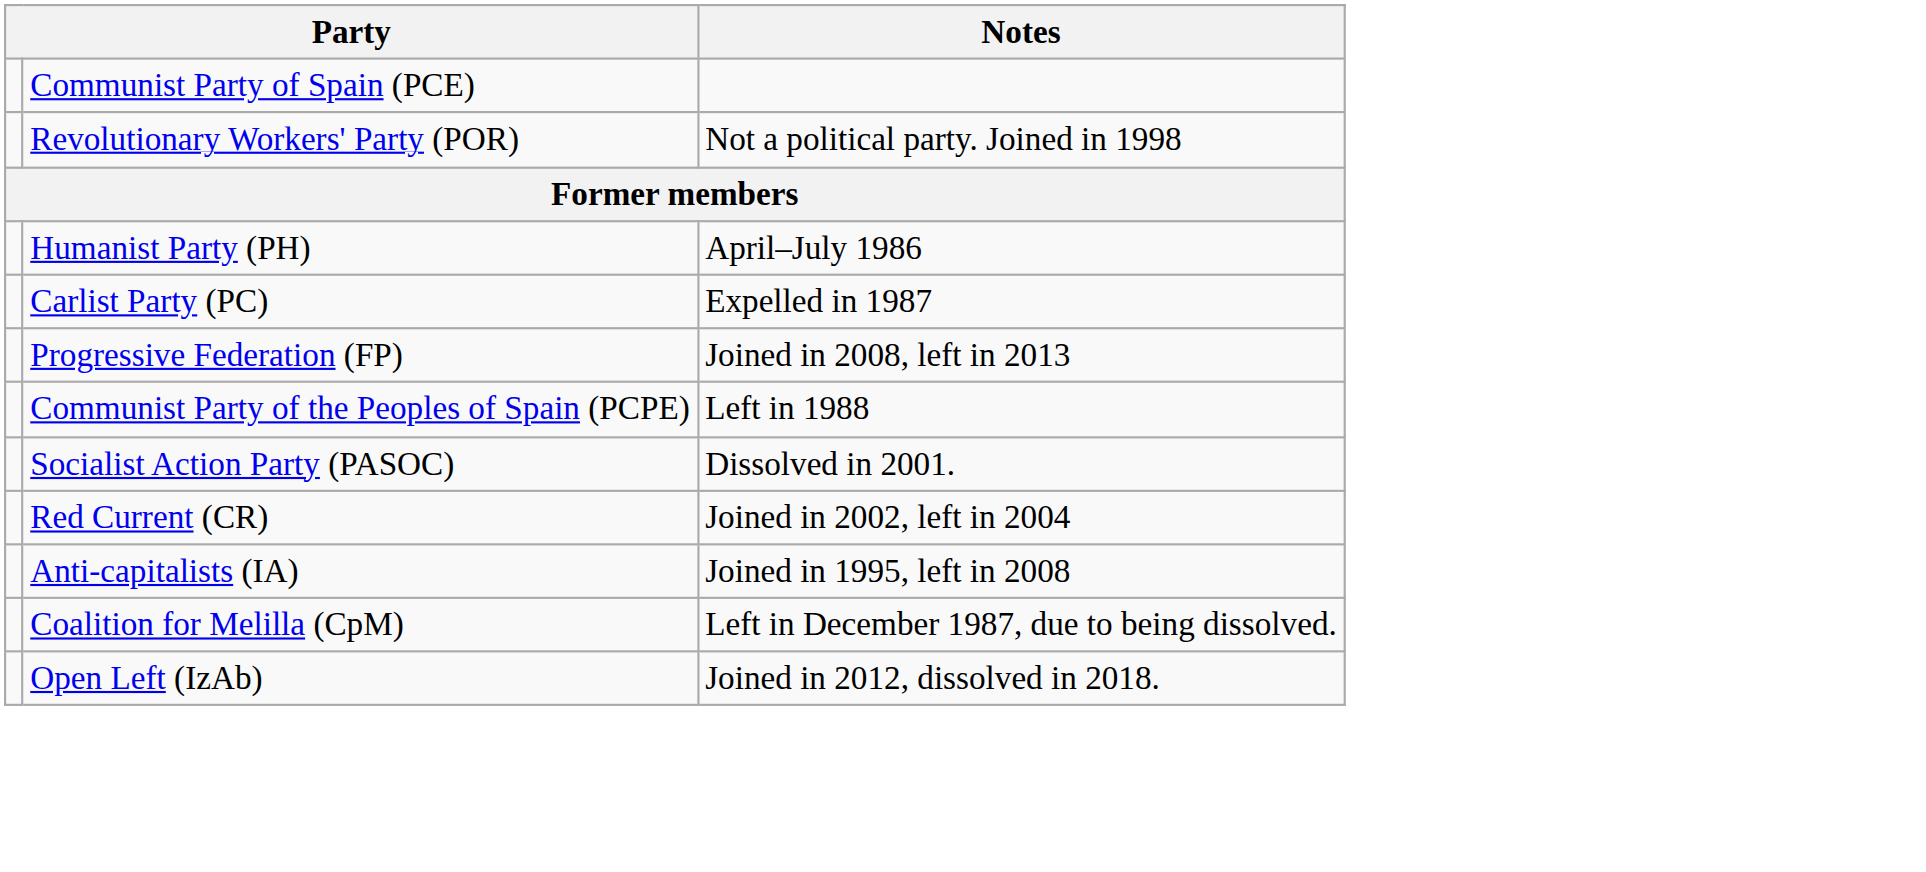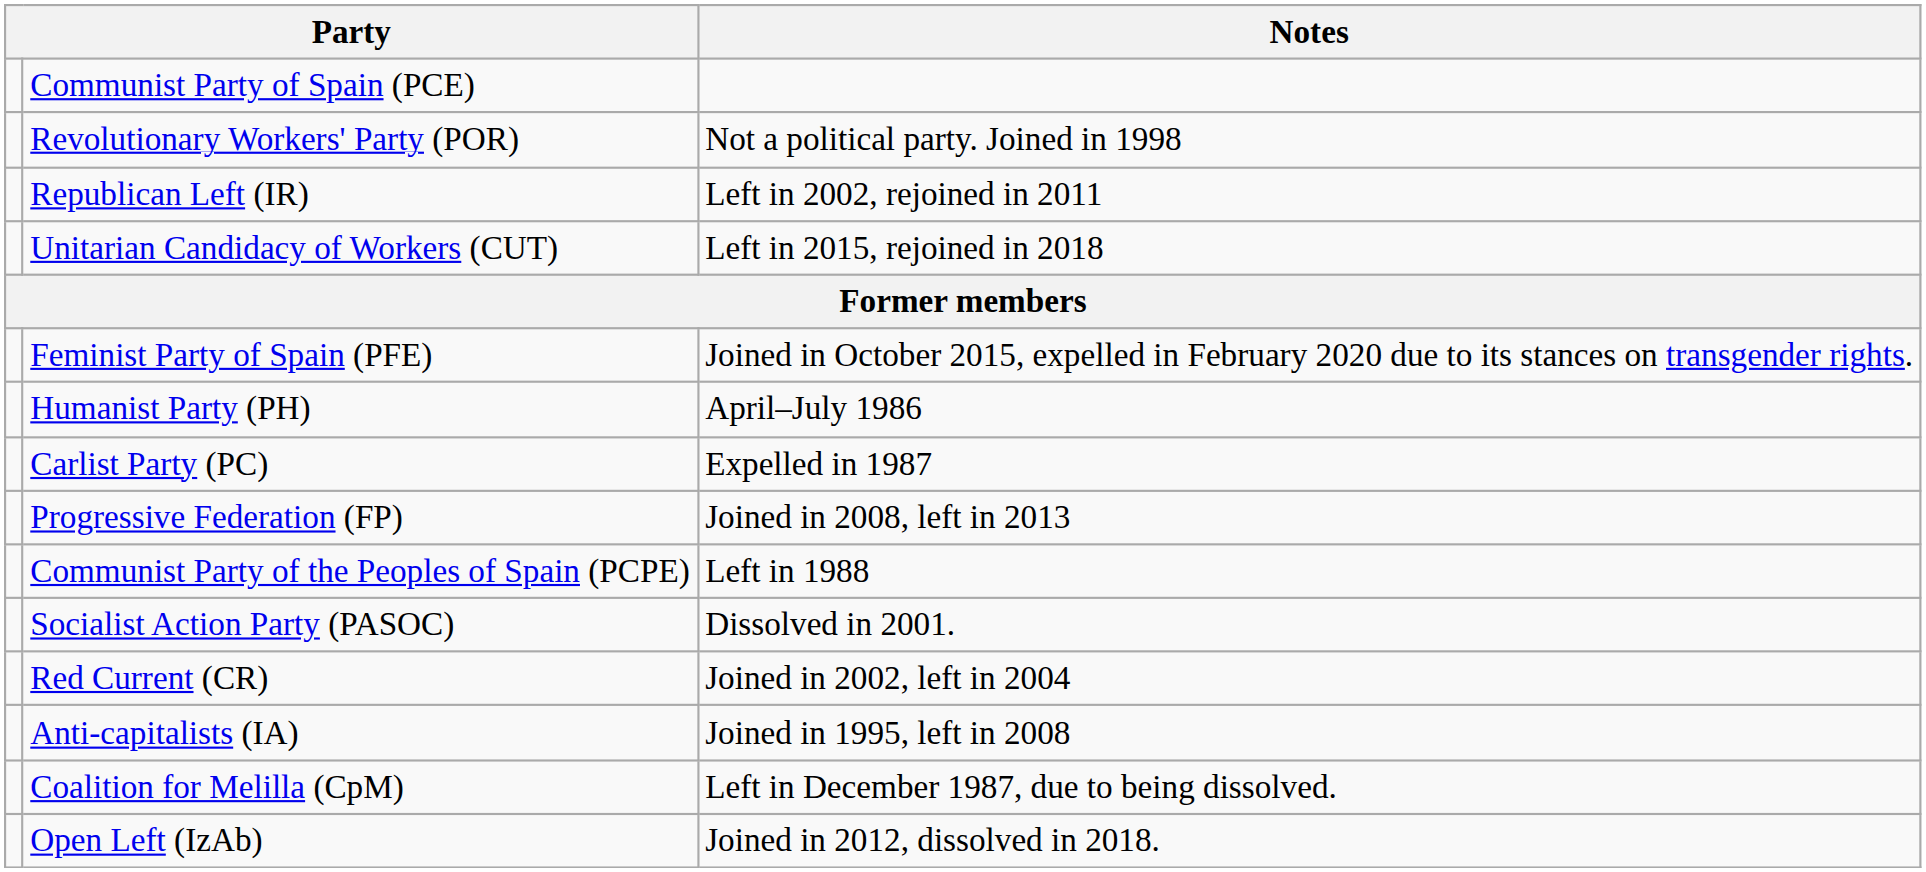+ row: Republican Left (IR) | Left in 2002, rejoined in 2011
+ row: Unitarian Candidacy of Workers (CUT) | Left in 2015, rejoined in 2018
+ row: Feminist Party of Spain (PFE) | Joined in October 2015, expelled in February 2020 due to its stances on transgender rights.
